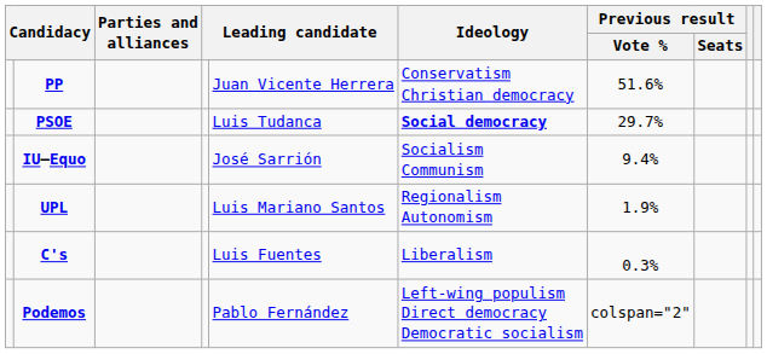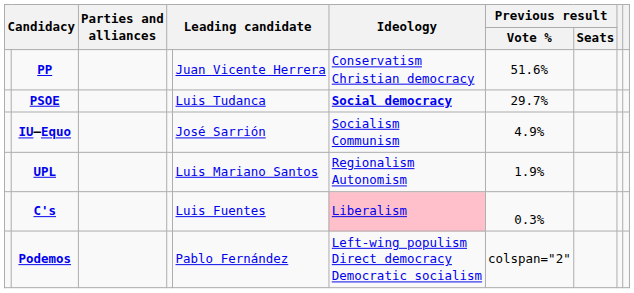IU–Equo | Previous result / Vote %: 9.4% -> 4.9%
C's | Ideology: no background -> pink background
